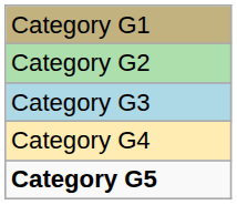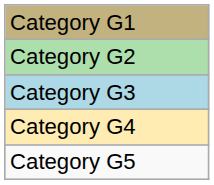row 5 | column 1: bold -> normal
